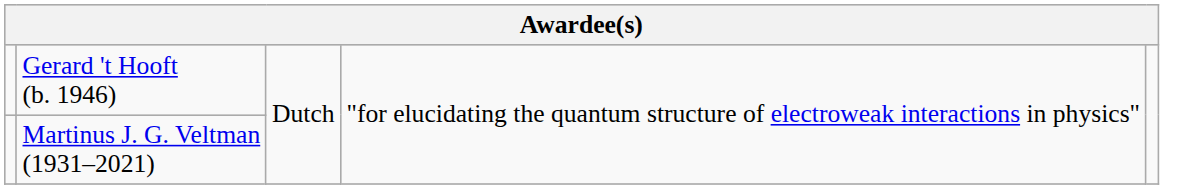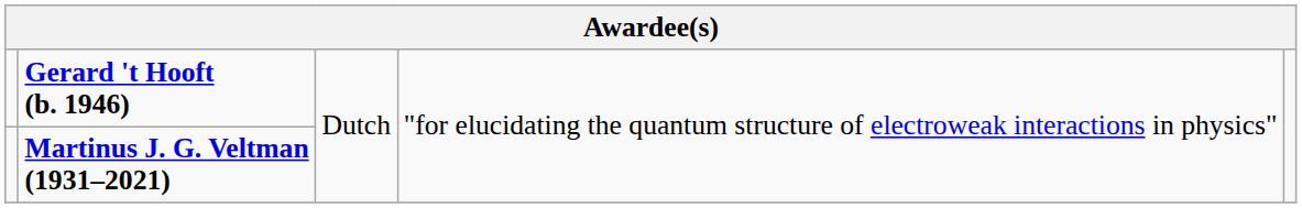Gerard 't Hooft (b. 1946) | column 2: normal -> bold
Martinus J. G. Veltman (1931–2021) | column 2: normal -> bold
